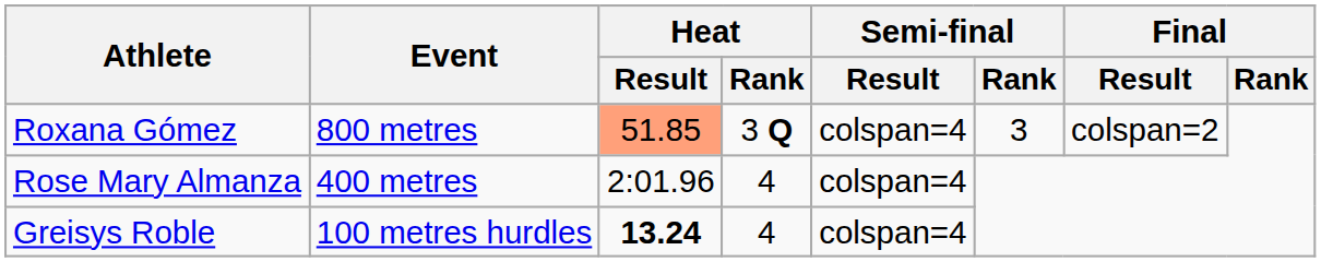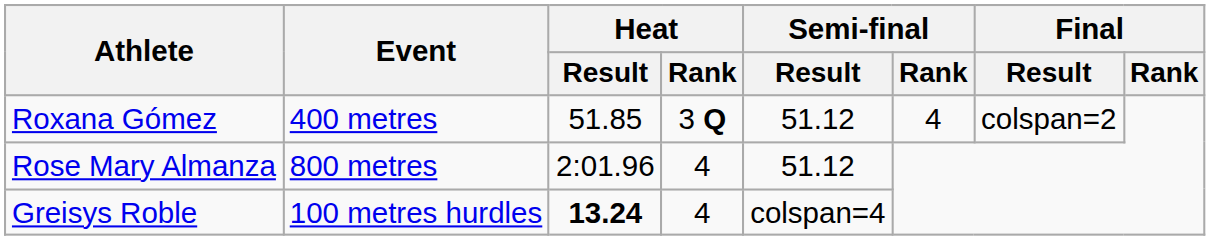Roxana Gómez | Event: 800 metres -> 400 metres
Roxana Gómez | Heat / Result: lightsalmon background -> no background
Roxana Gómez | Semi-final / Result: colspan=4 -> 51.12
Roxana Gómez | Semi-final / Rank: 3 -> 4
Rose Mary Almanza | Event: 400 metres -> 800 metres
Rose Mary Almanza | Semi-final / Result: colspan=4 -> 51.12
